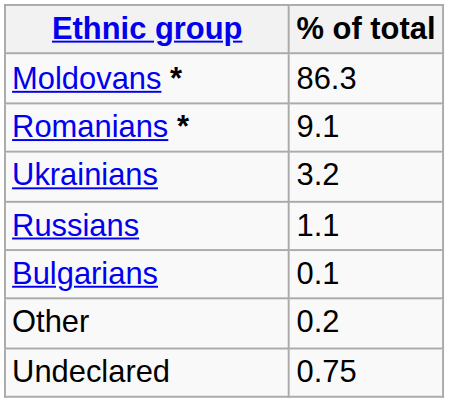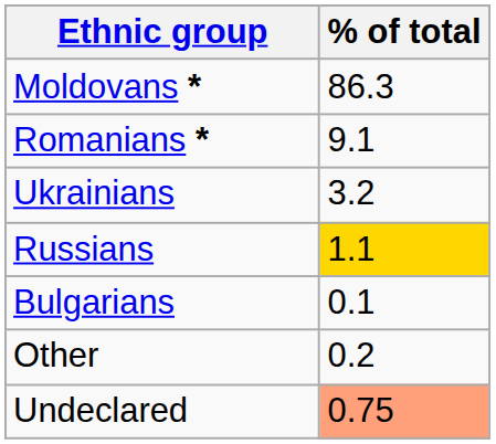Russians | % of total: no background -> gold background
Undeclared | % of total: no background -> lightsalmon background
